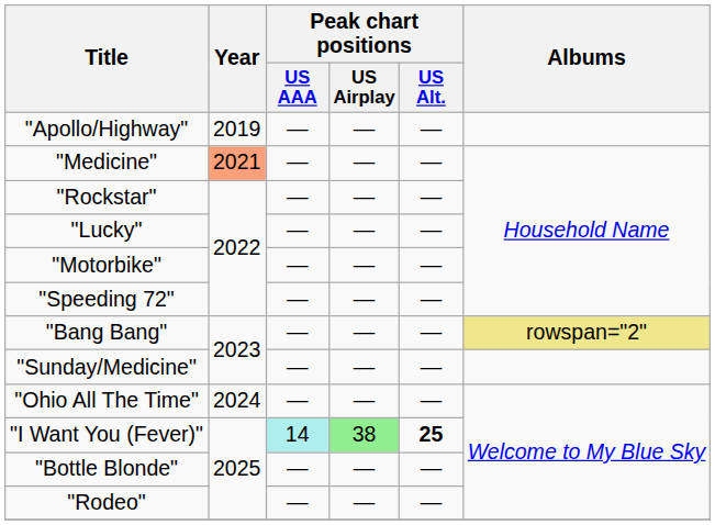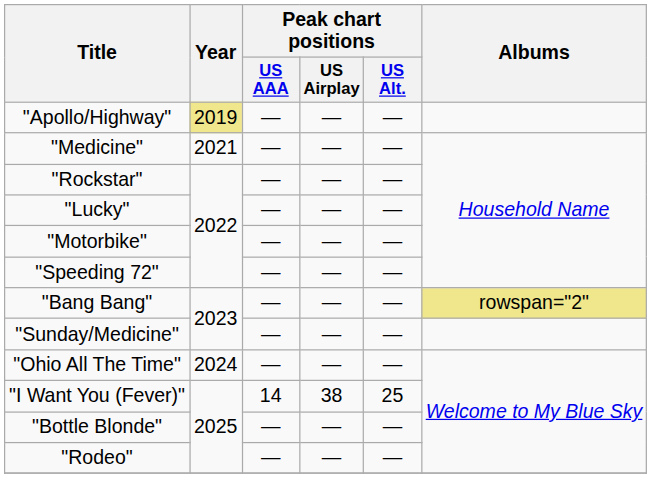"Apollo/Highway" | Year: no background -> khaki background
"Medicine" | Year: lightsalmon background -> no background
"I Want You (Fever)" | Peak chart positions / US AAA: paleturquoise background -> no background
"I Want You (Fever)" | Peak chart positions / US Airplay: lightgreen background -> no background
"I Want You (Fever)" | Peak chart positions / US Alt.: bold -> normal
